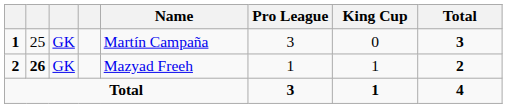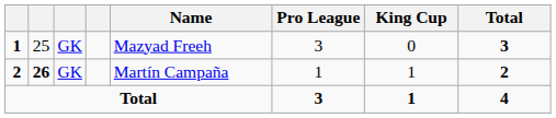row 2 | Name: Martín Campaña -> Mazyad Freeh
row 3 | Name: Mazyad Freeh -> Martín Campaña
